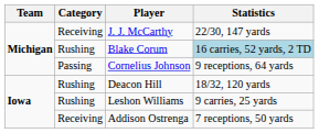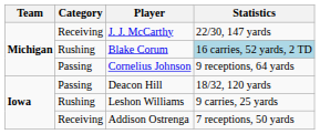Deacon Hill | Category: Rushing -> Passing
